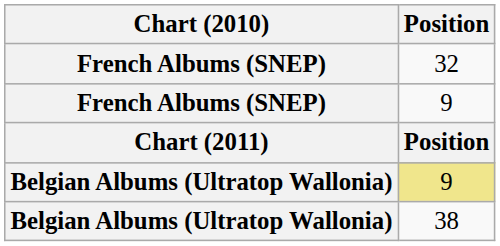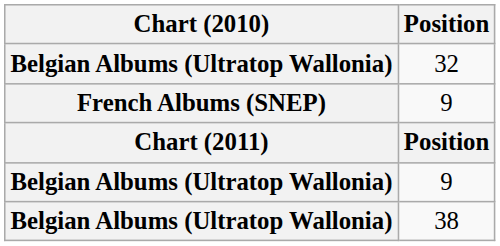row 2 | Chart (2010): French Albums (SNEP) -> Belgian Albums (Ultratop Wallonia)
row 5 | Position: khaki background -> no background
